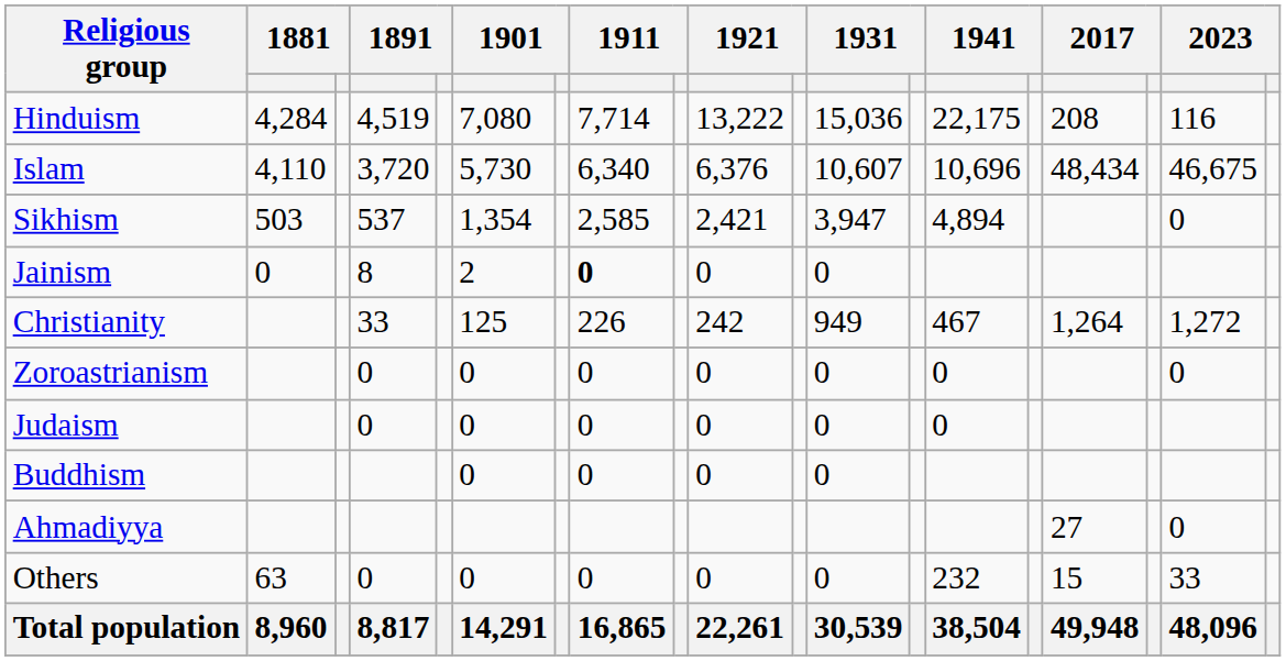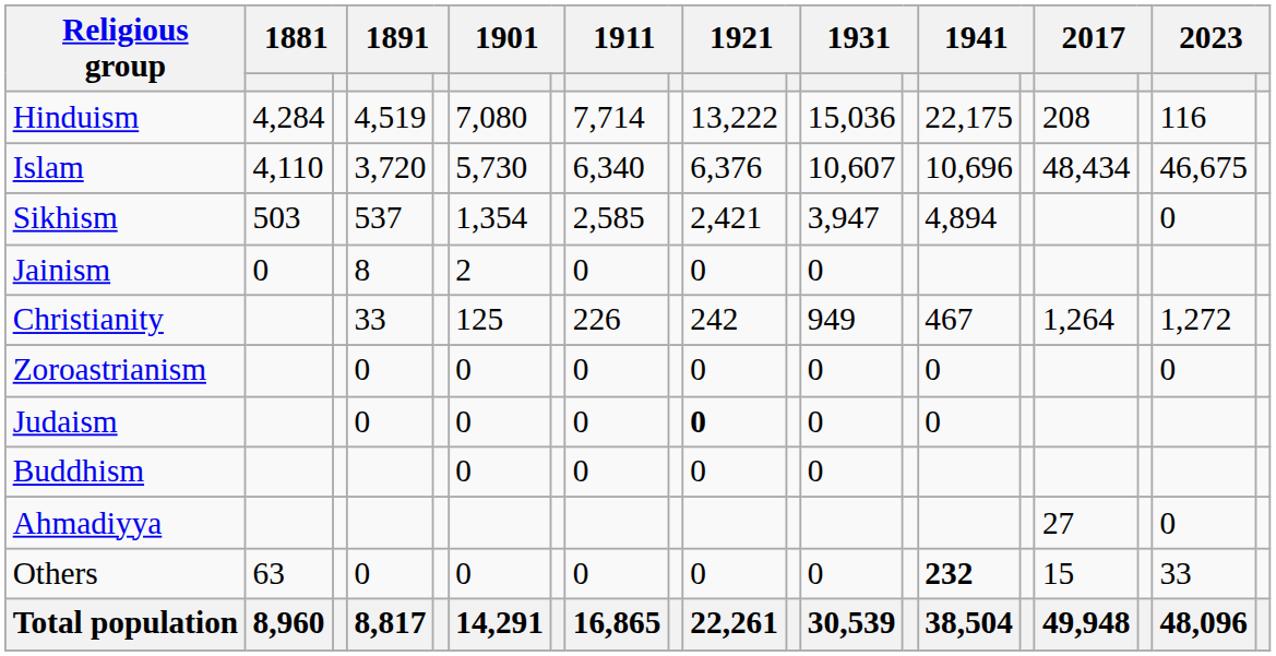Jainism | column 8: bold -> normal
Judaism | column 10: normal -> bold
Others | column 14: normal -> bold
